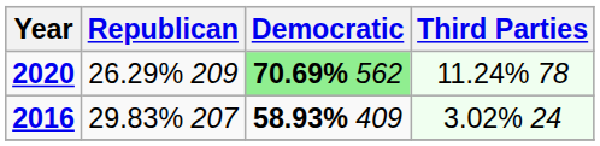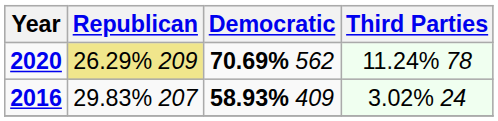2020 | Republican: no background -> khaki background
2020 | Democratic: lightgreen background -> no background
